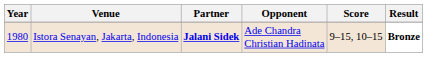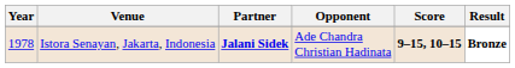Istora Senayan, Jakarta, Indonesia | Year: 1980 -> 1978
Istora Senayan, Jakarta, Indonesia | Score: normal -> bold
